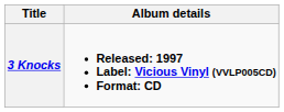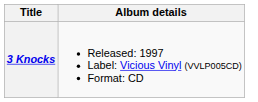3 Knocks | Album details: bold -> normal
